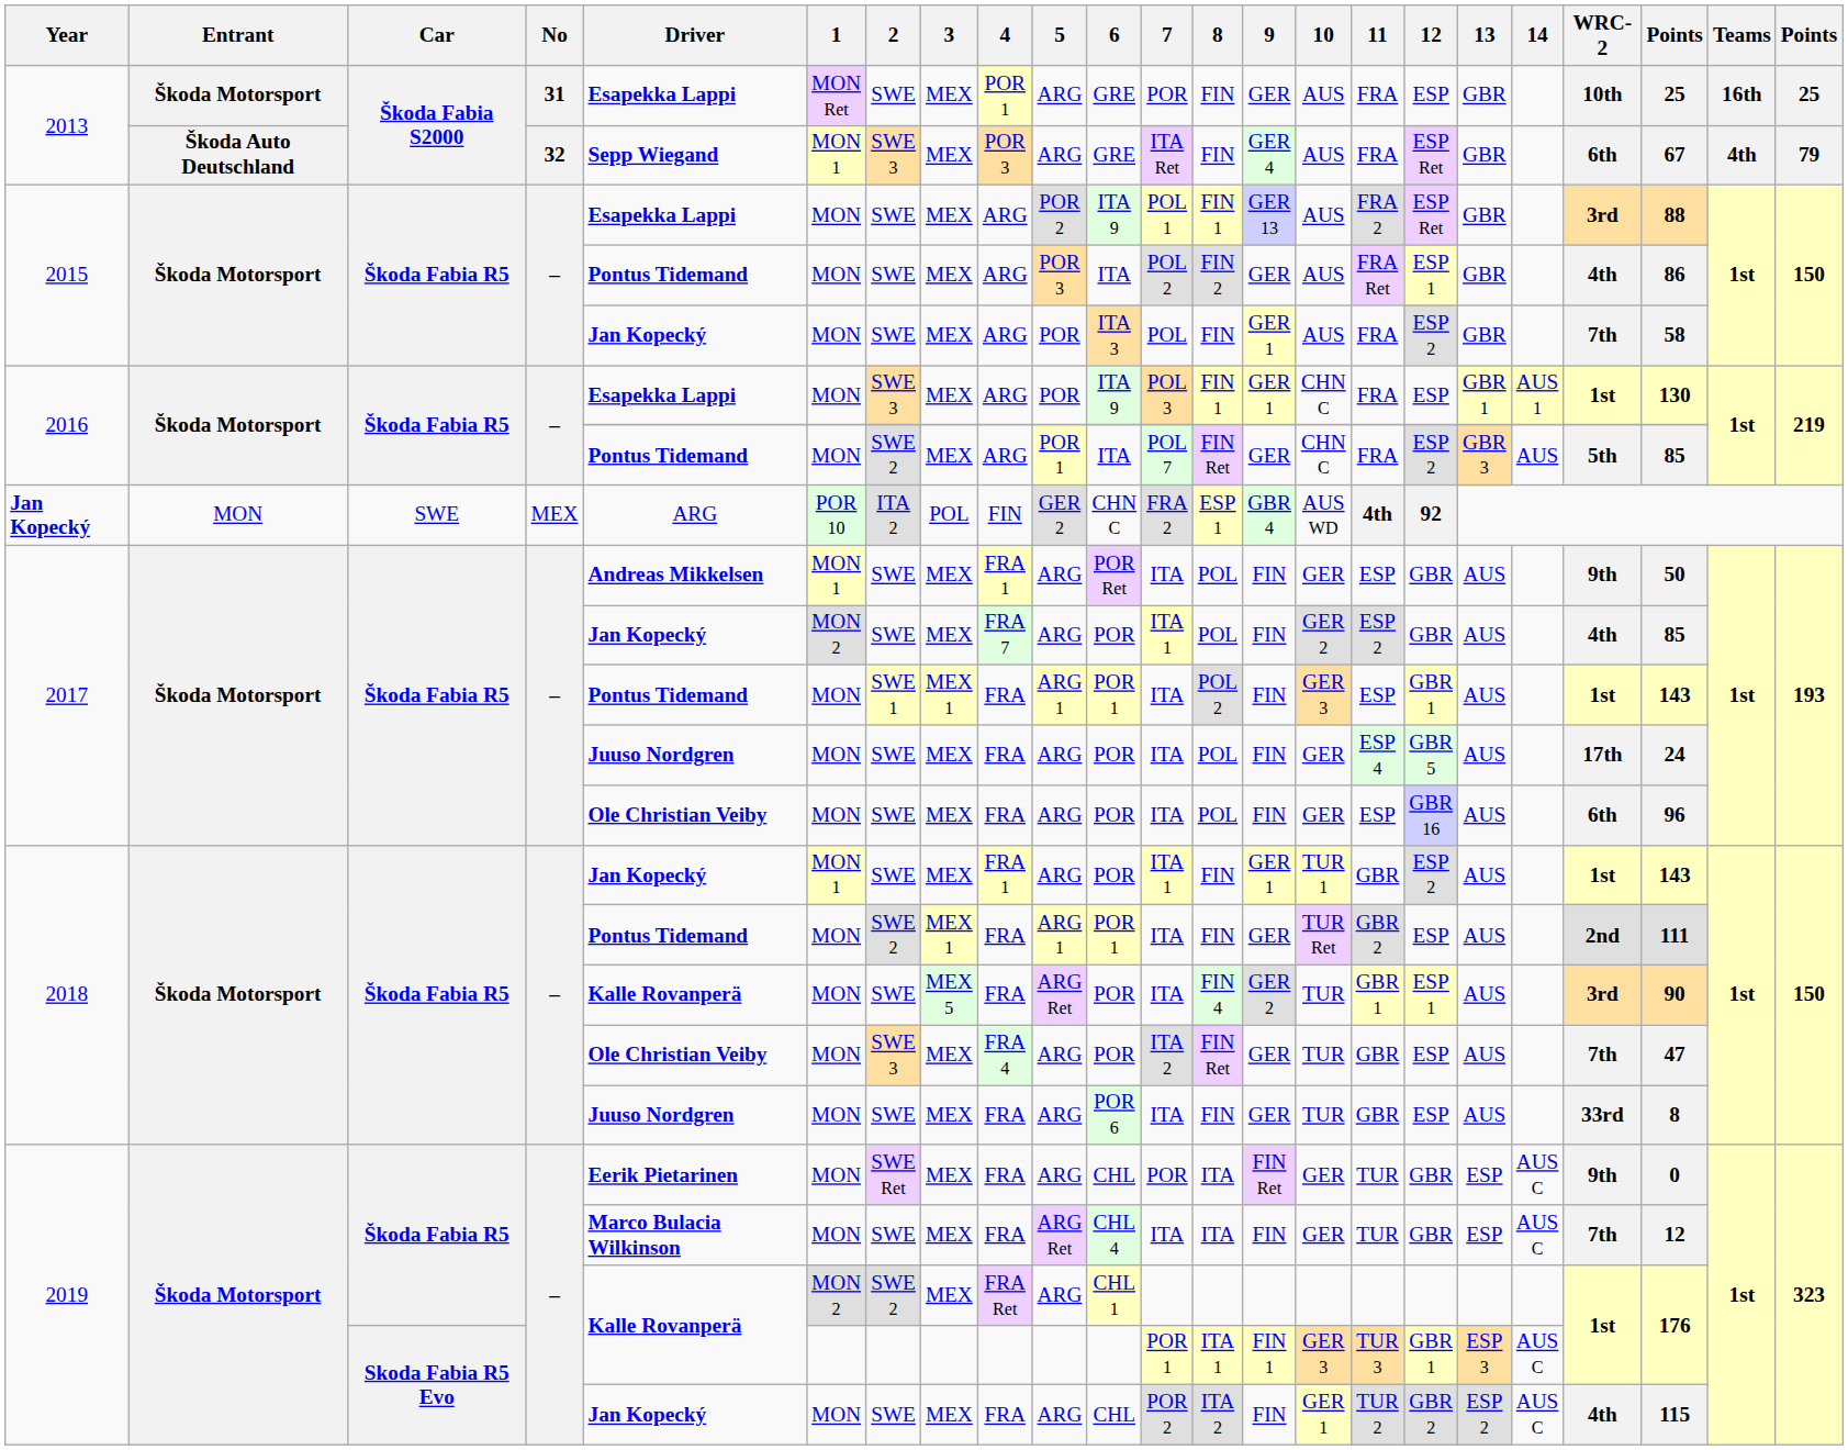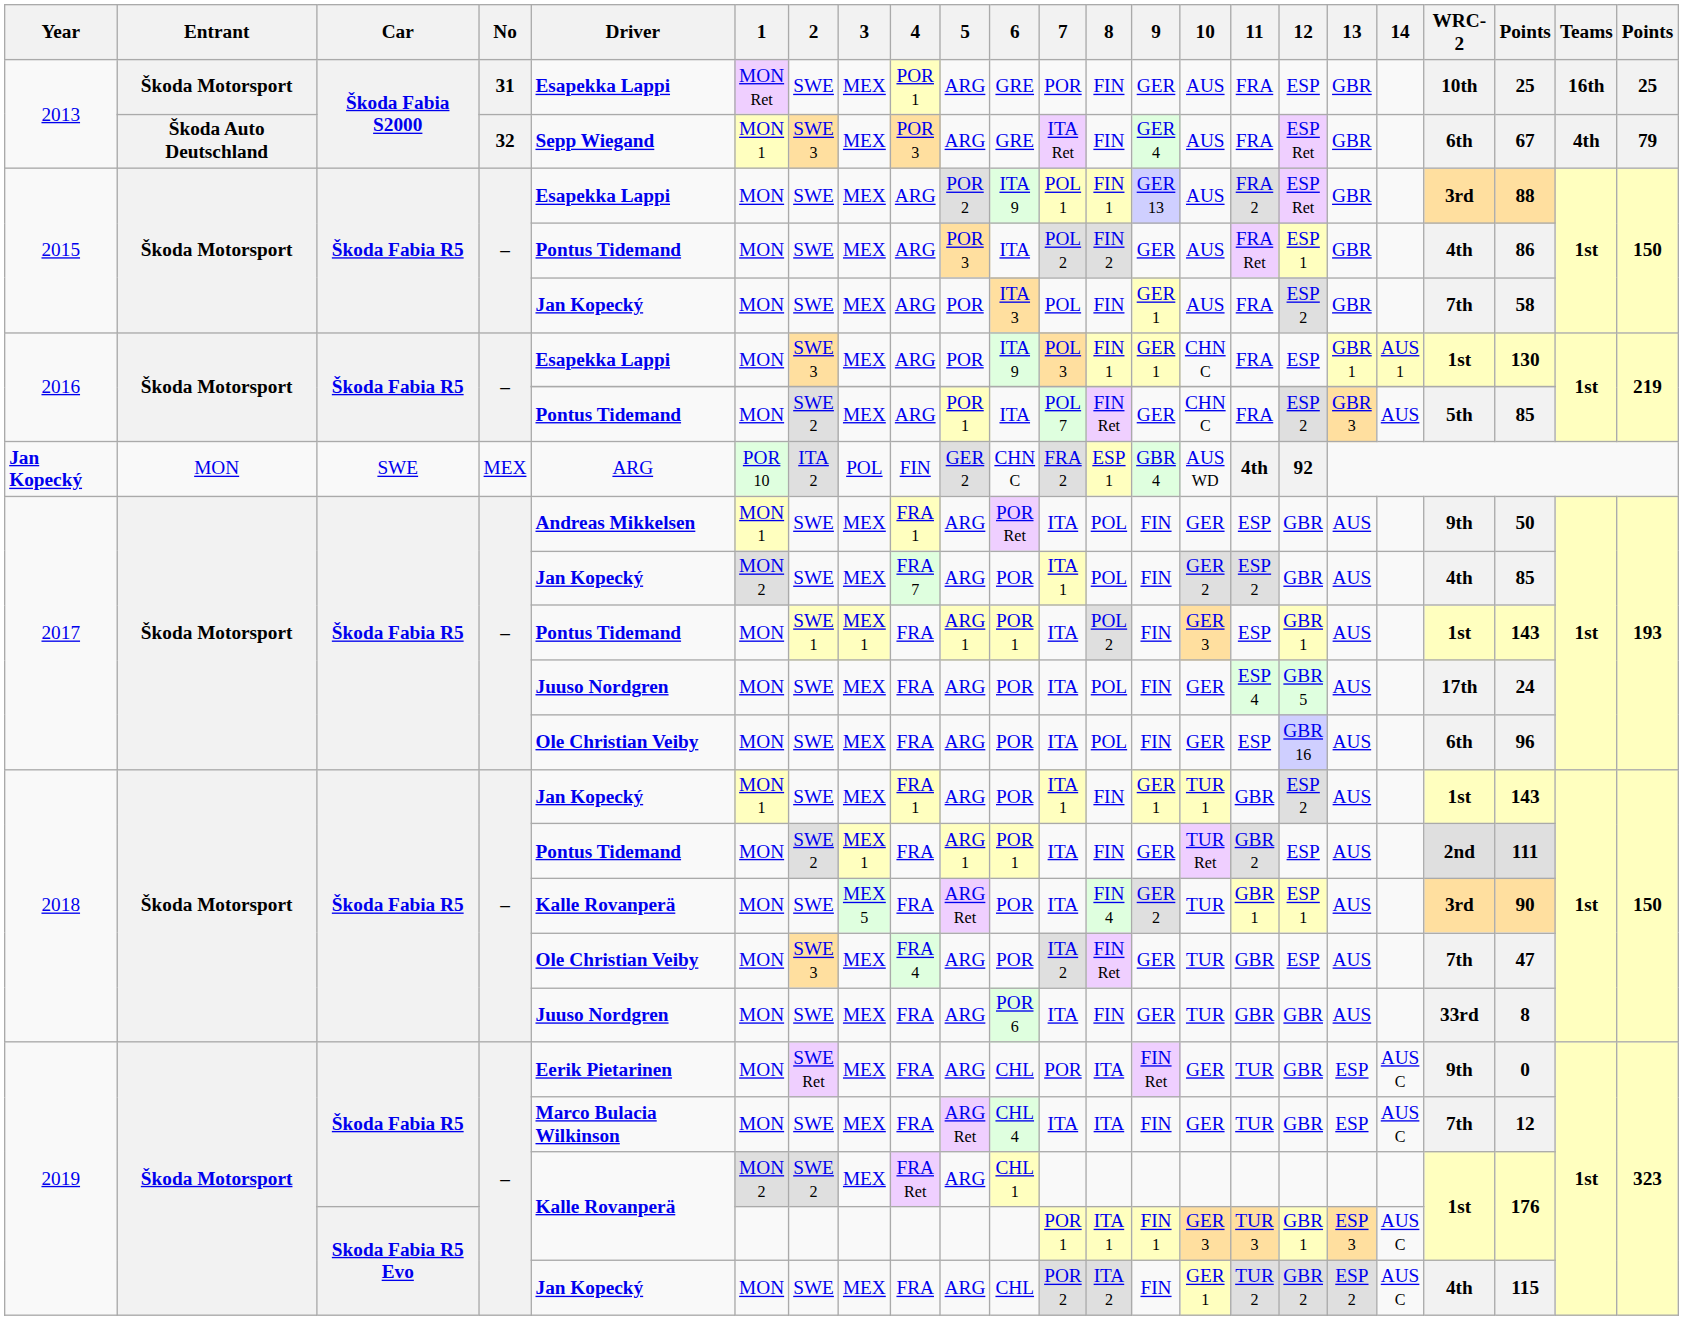row 19 | 12: ESP -> GBR
